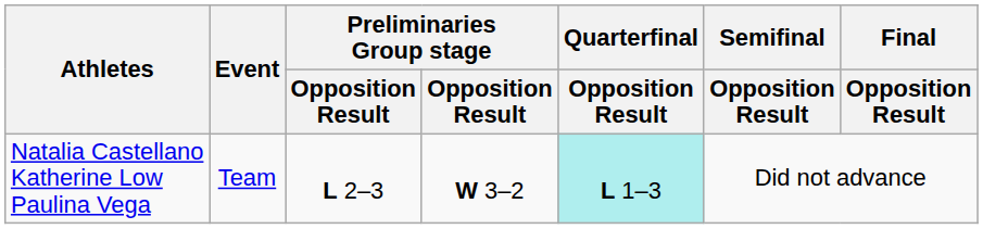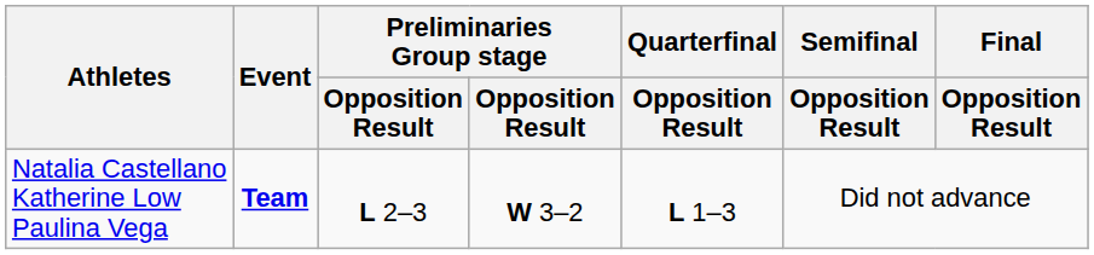Natalia Castellano Katherine Low Paulina Vega | Event: normal -> bold
Natalia Castellano Katherine Low Paulina Vega | Quarterfinal / Opposition Result: paleturquoise background -> no background
